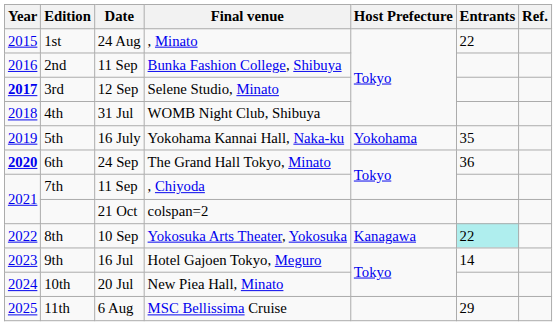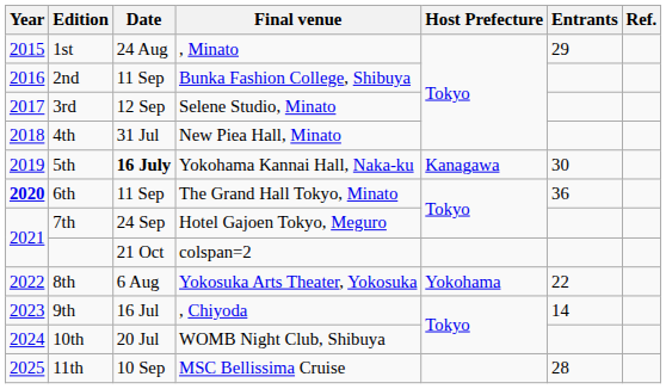1st | Entrants: 22 -> 29
3rd | Year: bold -> normal
4th | Final venue: WOMB Night Club, Shibuya -> New Piea Hall, Minato
5th | Date: normal -> bold
5th | Host Prefecture: Yokohama -> Kanagawa
5th | Entrants: 35 -> 30
6th | Date: 24 Sep -> 11 Sep
7th | Date: 11 Sep -> 24 Sep
7th | Final venue: , Chiyoda -> Hotel Gajoen Tokyo, Meguro
8th | Date: 10 Sep -> 6 Aug
8th | Host Prefecture: Kanagawa -> Yokohama
8th | Entrants: paleturquoise background -> no background
9th | Final venue: Hotel Gajoen Tokyo, Meguro -> , Chiyoda
10th | Final venue: New Piea Hall, Minato -> WOMB Night Club, Shibuya
11th | Date: 6 Aug -> 10 Sep
11th | Entrants: 29 -> 28
